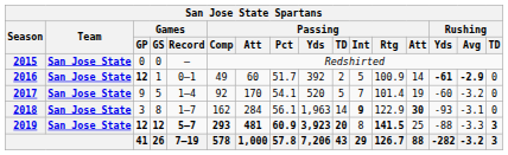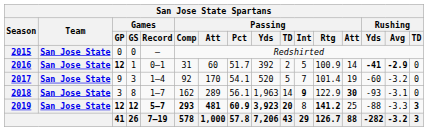2016 | San Jose State Spartans / Passing / Comp: 49 -> 31
2016 | San Jose State Spartans / Rushing / Yds: -61 -> -41
2017 | San Jose State Spartans / Games / GS: 5 -> 3
2018 | column 7: 284 -> 289
2019 | San Jose State Spartans / Passing / Rtg: 141.5 -> 141.2
